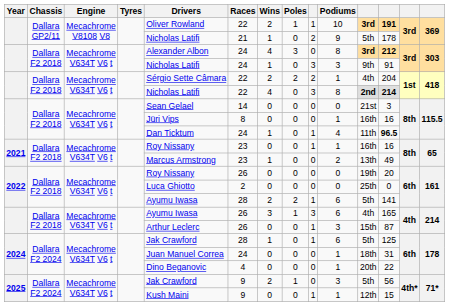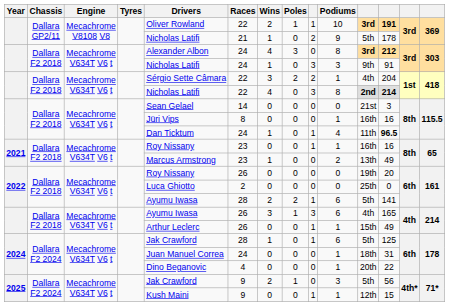row 6 | Wins: 2 -> 3
row 17 | Podiums: 3 -> 1
row 17 | column 12: 87 -> 49
